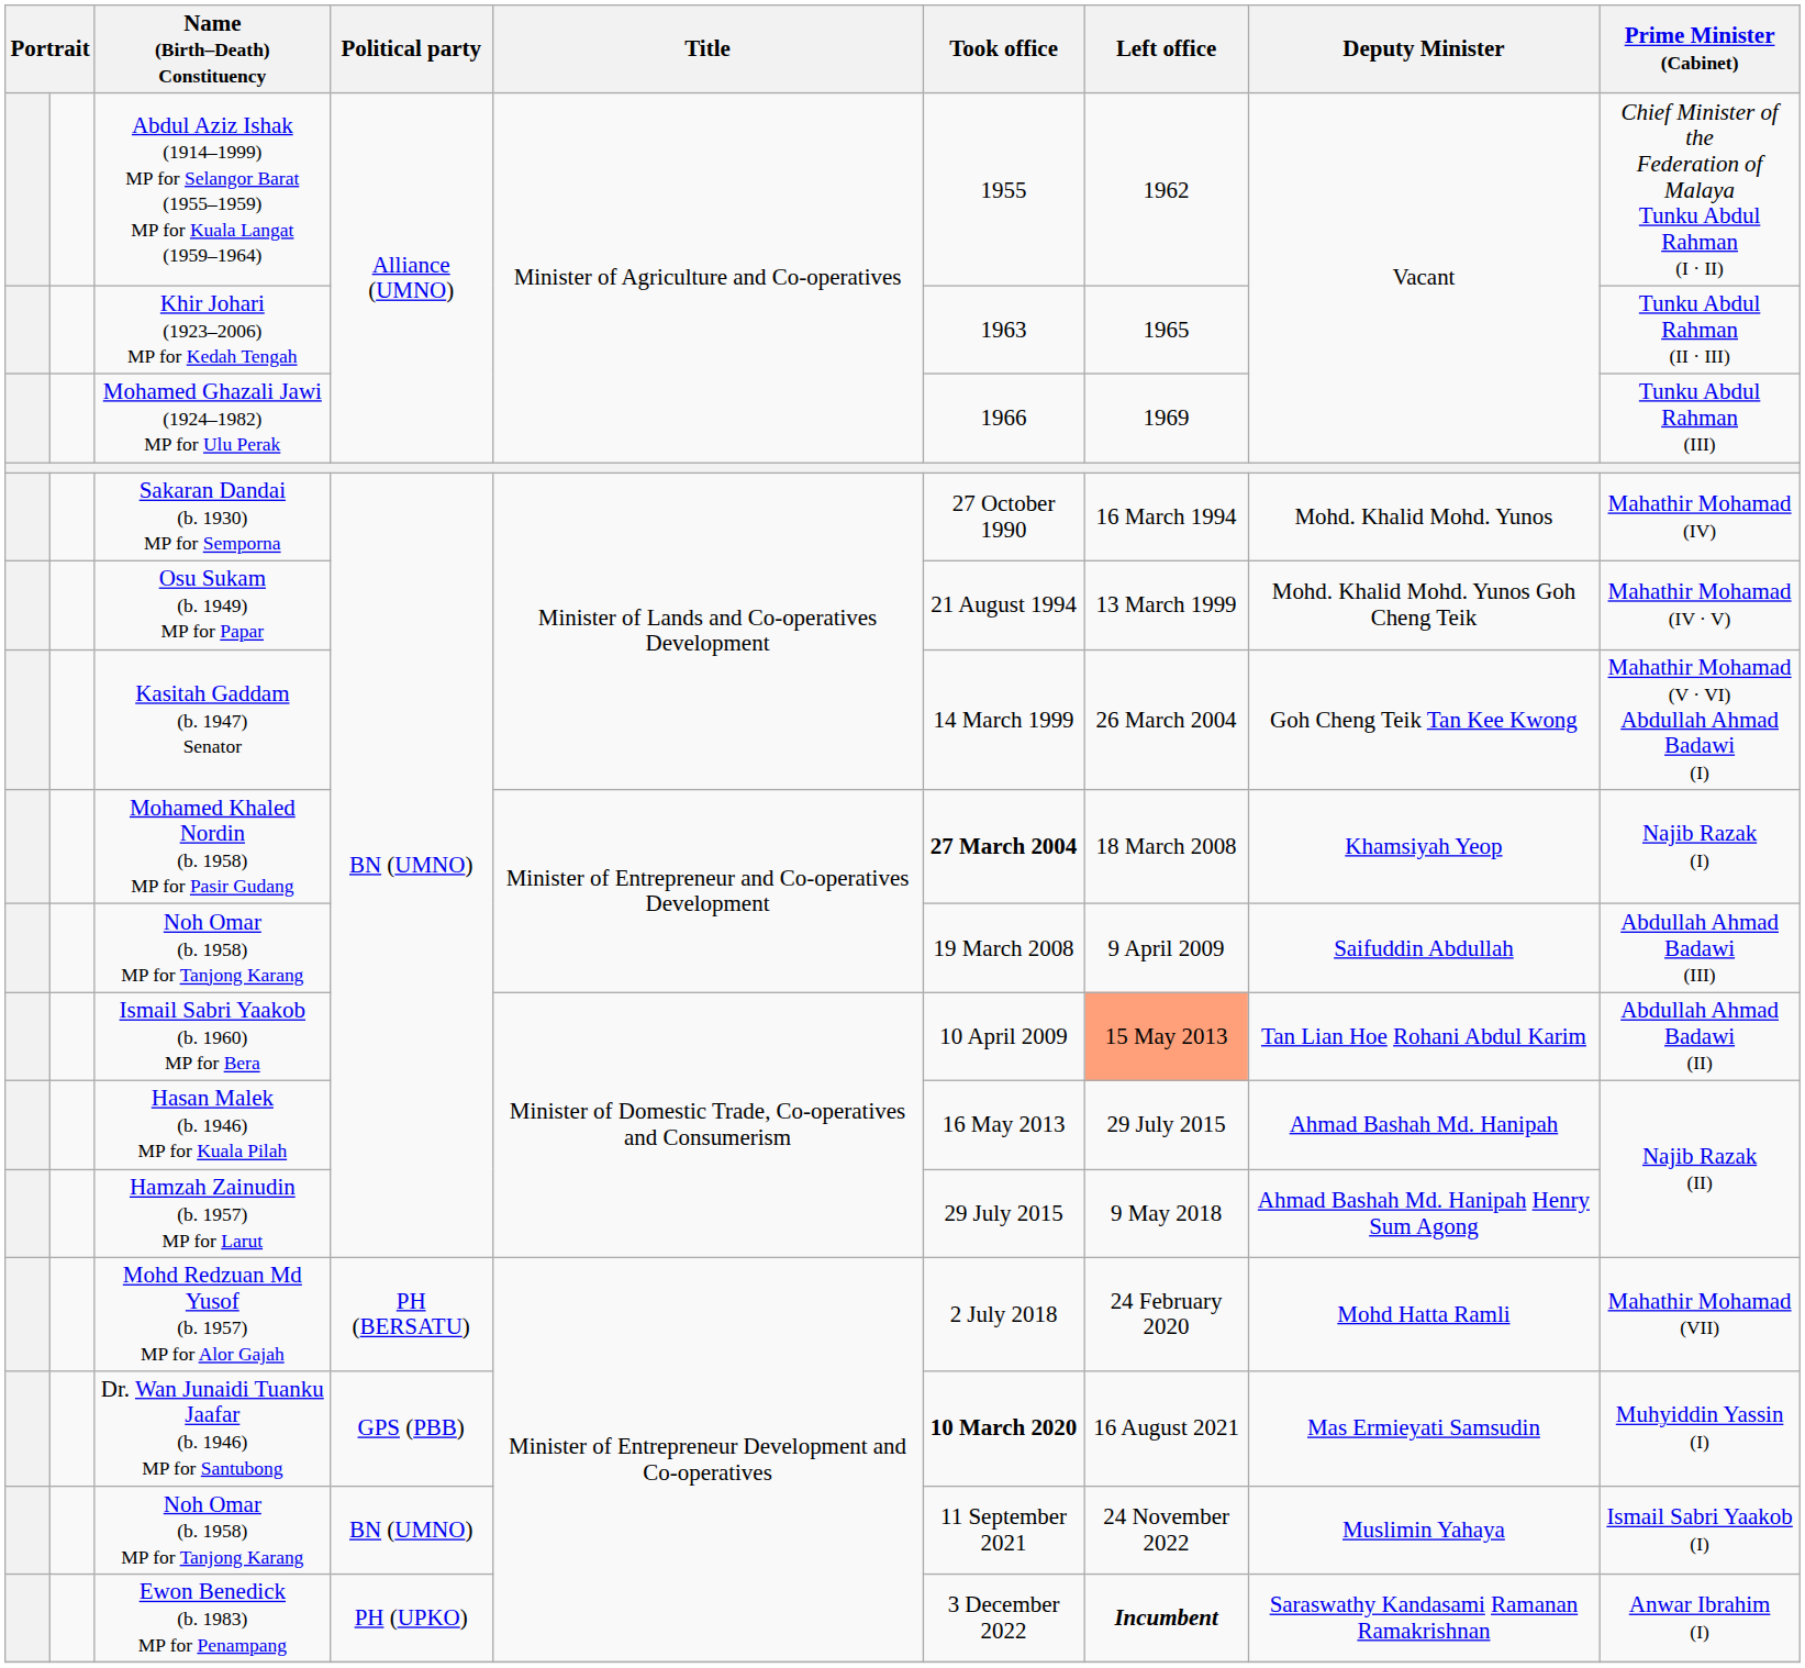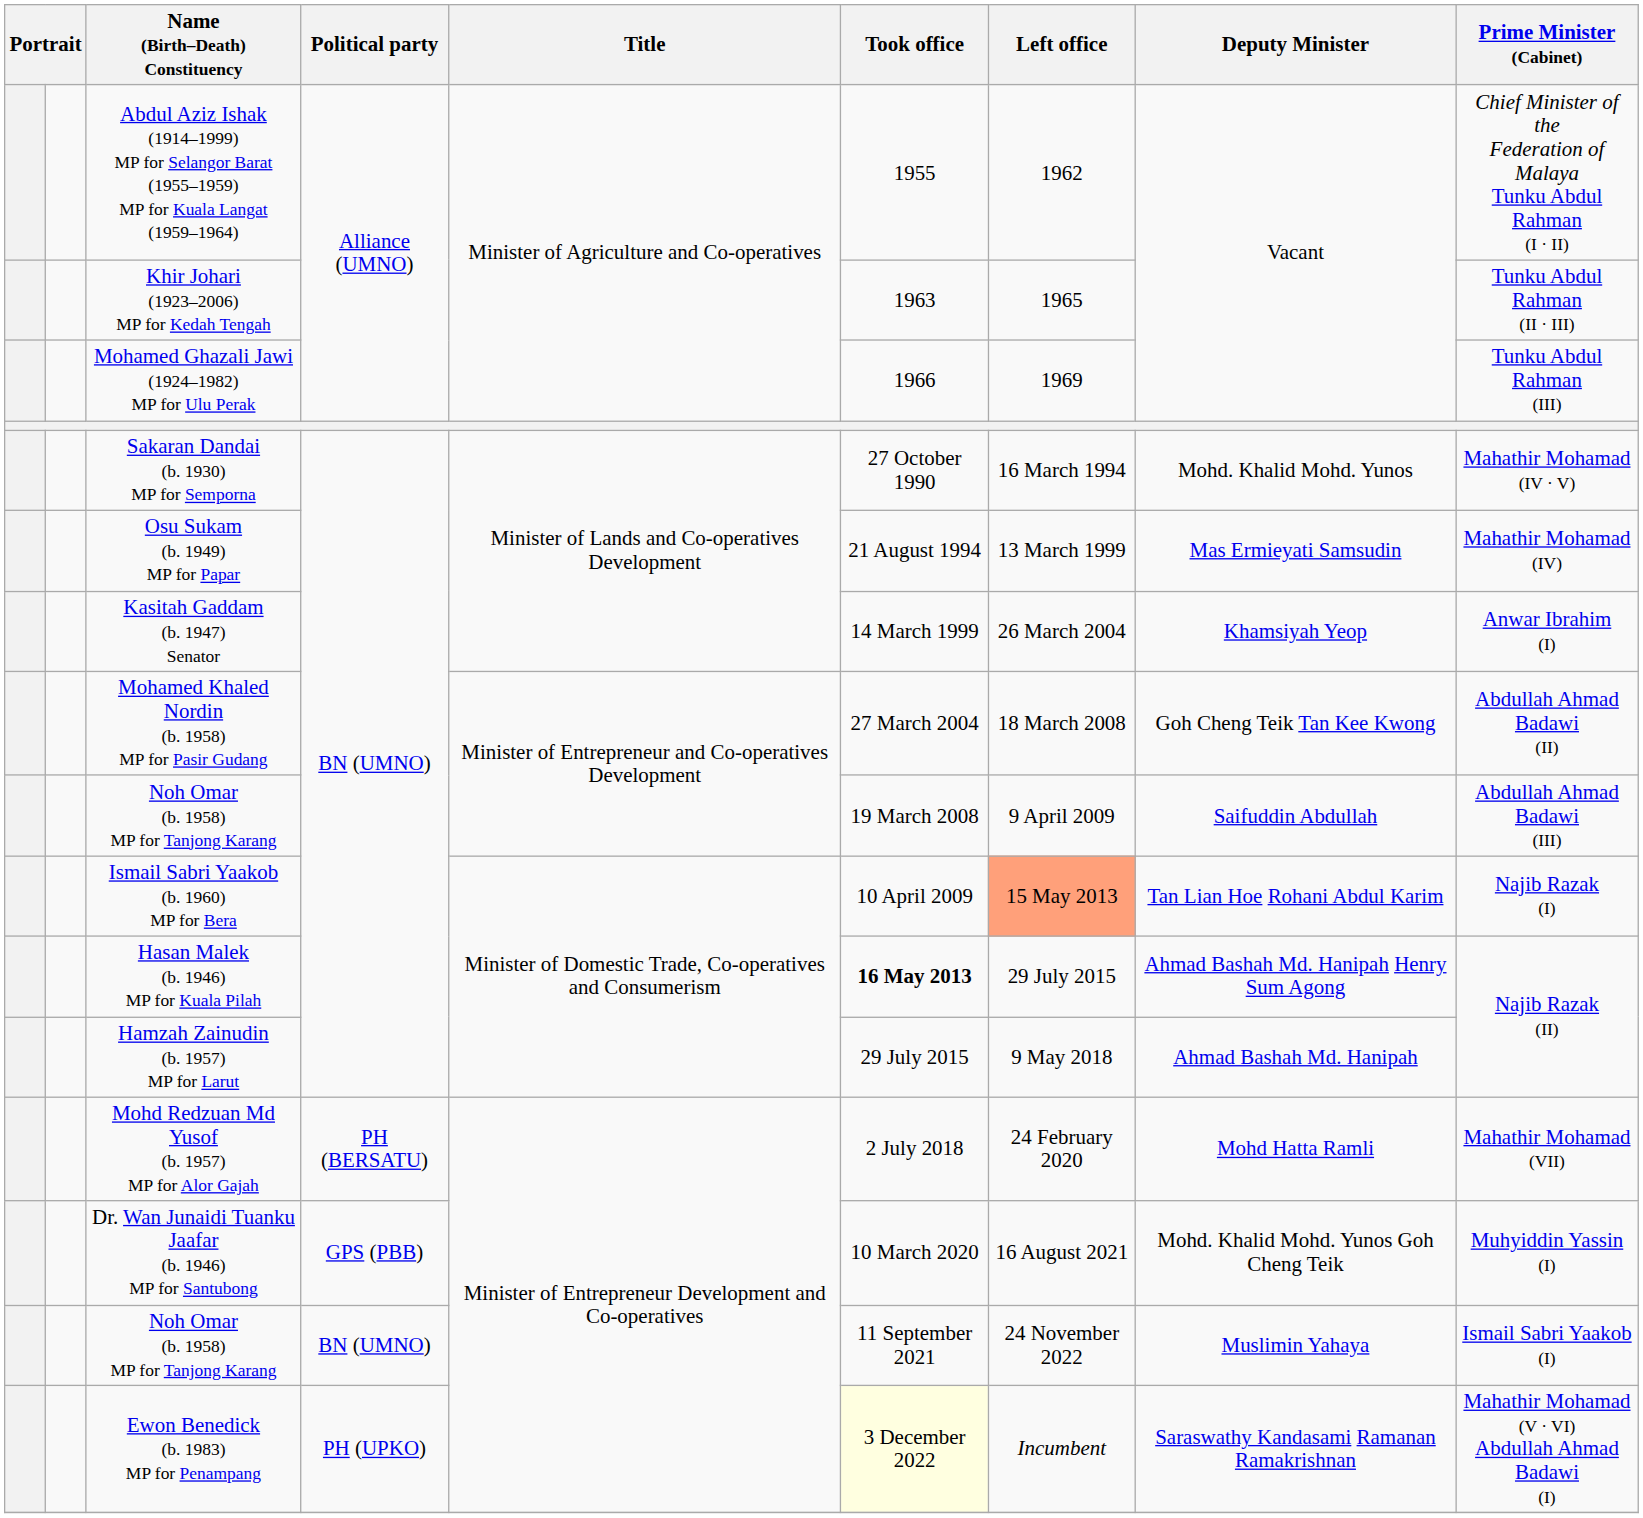Sakaran Dandai (b. 1930) MP for Semporna | Prime Minister (Cabinet): Mahathir Mohamad (IV) -> Mahathir Mohamad (IV · V)
Osu Sukam (b. 1949) MP for Papar | Deputy Minister: Mohd. Khalid Mohd. Yunos Goh Cheng Teik -> Mas Ermieyati Samsudin
Osu Sukam (b. 1949) MP for Papar | Prime Minister (Cabinet): Mahathir Mohamad (IV · V) -> Mahathir Mohamad (IV)
Kasitah Gaddam (b. 1947) Senator | Deputy Minister: Goh Cheng Teik Tan Kee Kwong -> Khamsiyah Yeop
Kasitah Gaddam (b. 1947) Senator | Prime Minister (Cabinet): Mahathir Mohamad (V · VI) Abdullah Ahmad Badawi (I) -> Anwar Ibrahim (I)
Mohamed Khaled Nordin (b. 1958) MP for Pasir Gudang | Took office: bold -> normal
Mohamed Khaled Nordin (b. 1958) MP for Pasir Gudang | Deputy Minister: Khamsiyah Yeop -> Goh Cheng Teik Tan Kee Kwong
Mohamed Khaled Nordin (b. 1958) MP for Pasir Gudang | Prime Minister (Cabinet): Najib Razak (I) -> Abdullah Ahmad Badawi (II)
Ismail Sabri Yaakob (b. 1960) MP for Bera | Prime Minister (Cabinet): Abdullah Ahmad Badawi (II) -> Najib Razak (I)
Hasan Malek (b. 1946) MP for Kuala Pilah | Took office: normal -> bold
Hasan Malek (b. 1946) MP for Kuala Pilah | Deputy Minister: Ahmad Bashah Md. Hanipah -> Ahmad Bashah Md. Hanipah Henry Sum Agong
Hamzah Zainudin (b. 1957) MP for Larut | Deputy Minister: Ahmad Bashah Md. Hanipah Henry Sum Agong -> Ahmad Bashah Md. Hanipah
Dr. Wan Junaidi Tuanku Jaafar (b. 1946) MP for Santubong | Took office: bold -> normal
Dr. Wan Junaidi Tuanku Jaafar (b. 1946) MP for Santubong | Deputy Minister: Mas Ermieyati Samsudin -> Mohd. Khalid Mohd. Yunos Goh Cheng Teik
Ewon Benedick (b. 1983) MP for Penampang | Took office: no background -> lightyellow background
Ewon Benedick (b. 1983) MP for Penampang | Left office: bold -> normal
Ewon Benedick (b. 1983) MP for Penampang | Prime Minister (Cabinet): Anwar Ibrahim (I) -> Mahathir Mohamad (V · VI) Abdullah Ahmad Badawi (I)
